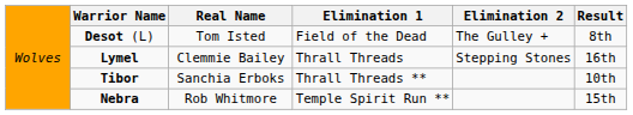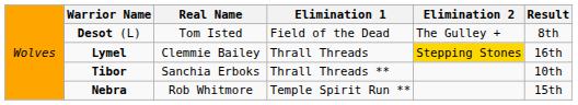Lymel | column 5: no background -> gold background
